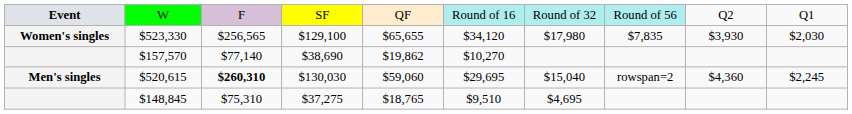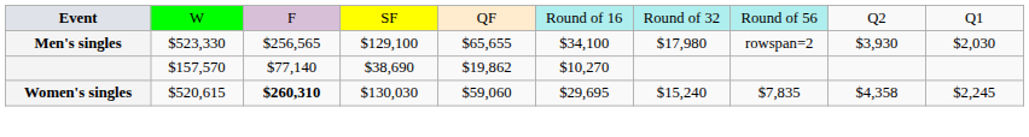$523,330 | column 1: Women's singles -> Men's singles
$523,330 | column 6: $34,120 -> $34,100
$523,330 | column 8: $7,835 -> rowspan=2
$520,615 | column 1: Men's singles -> Women's singles
$520,615 | column 7: $15,040 -> $15,240
$520,615 | column 8: rowspan=2 -> $7,835
$520,615 | column 9: $4,360 -> $4,358
- row: $148,845 | $75,310 | $37,275 | $18,765 | $9,510 | $4,695
